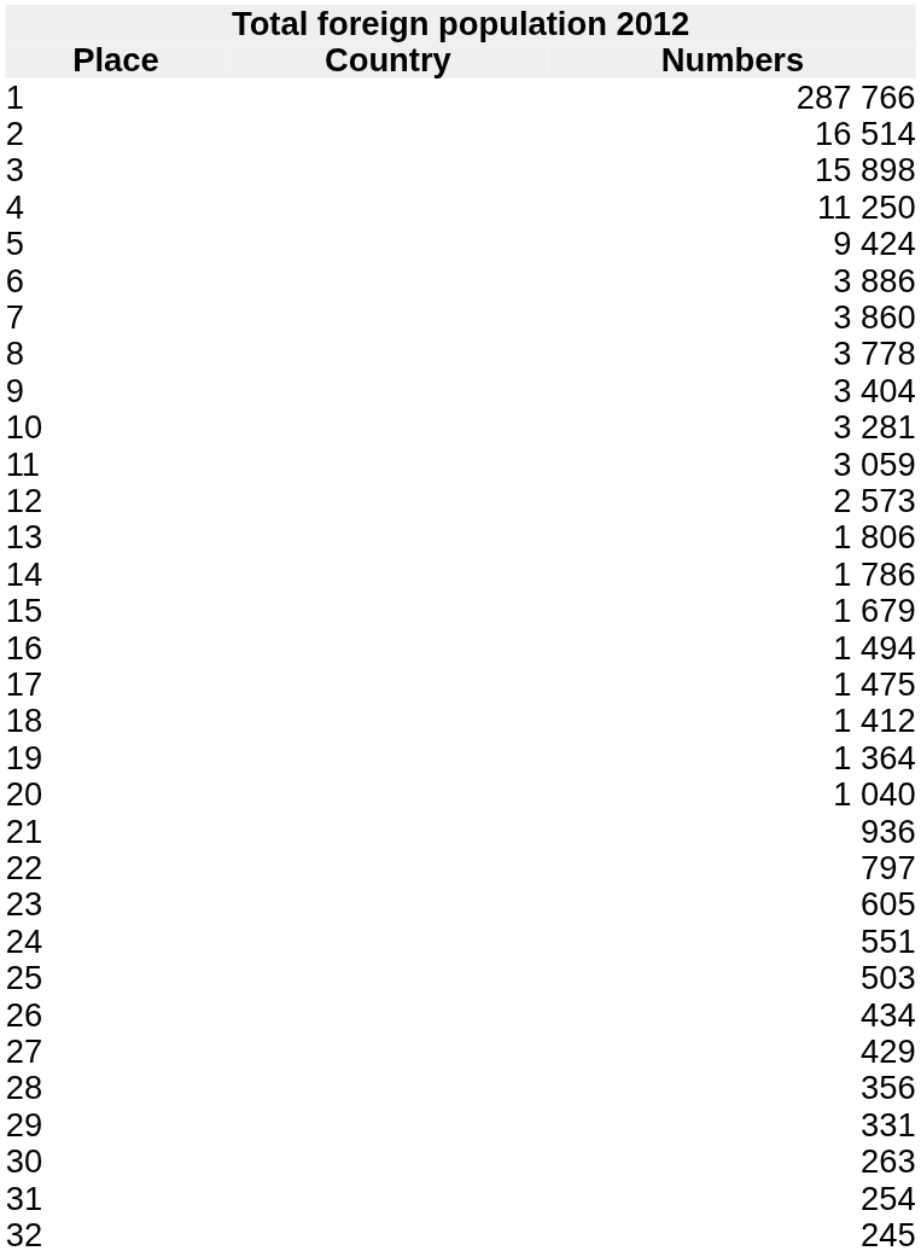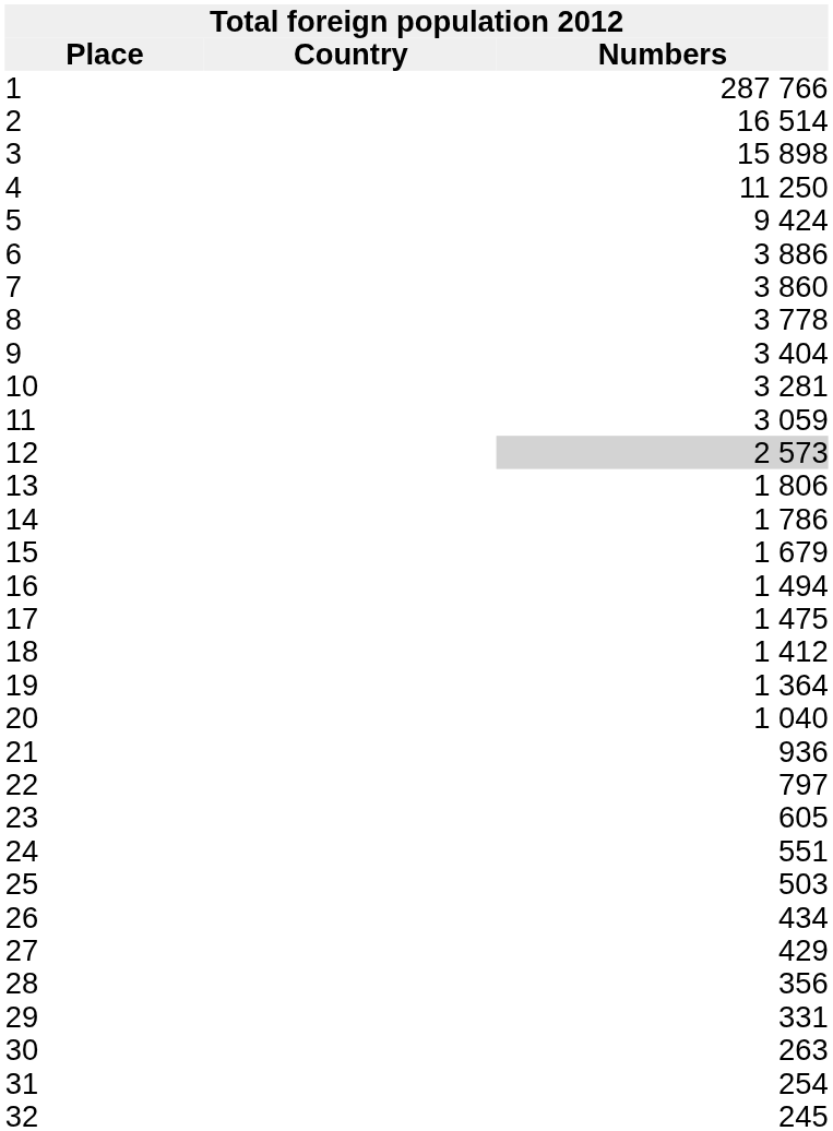12 | Numbers: no background -> lightgrey background
